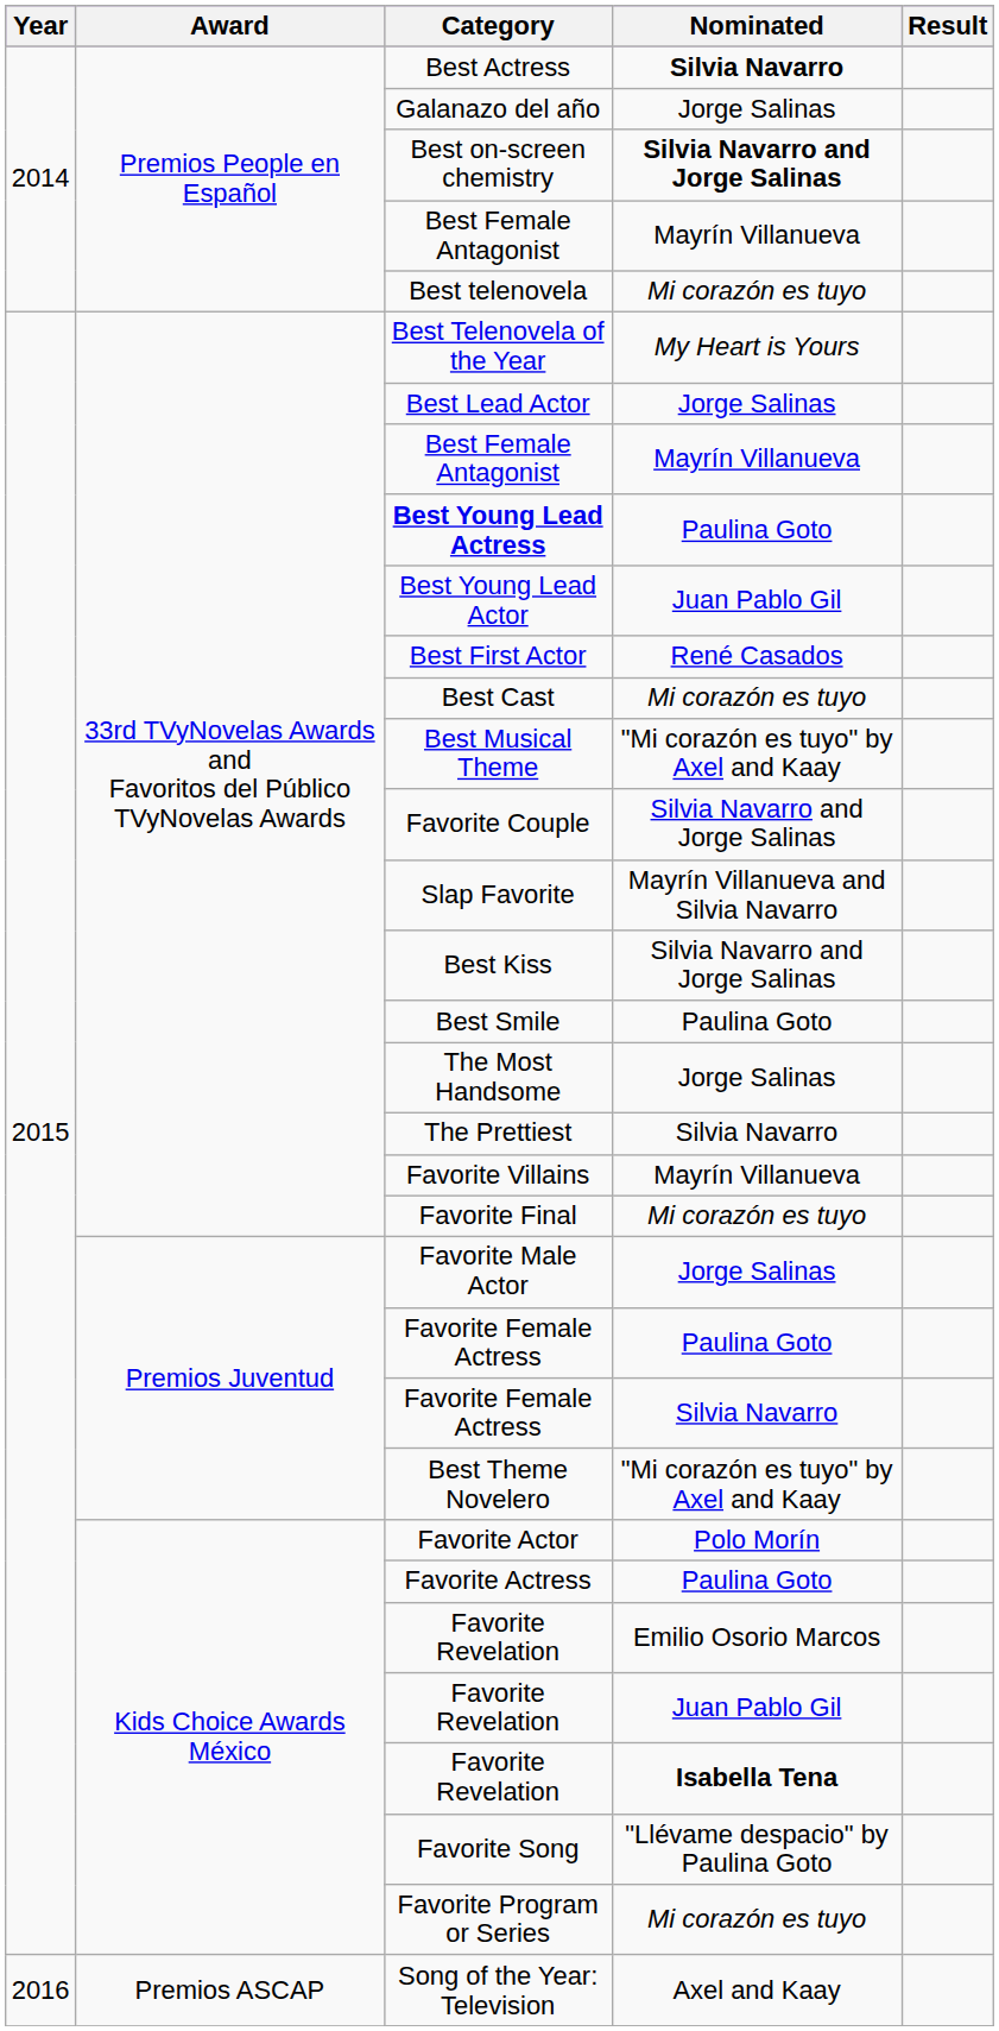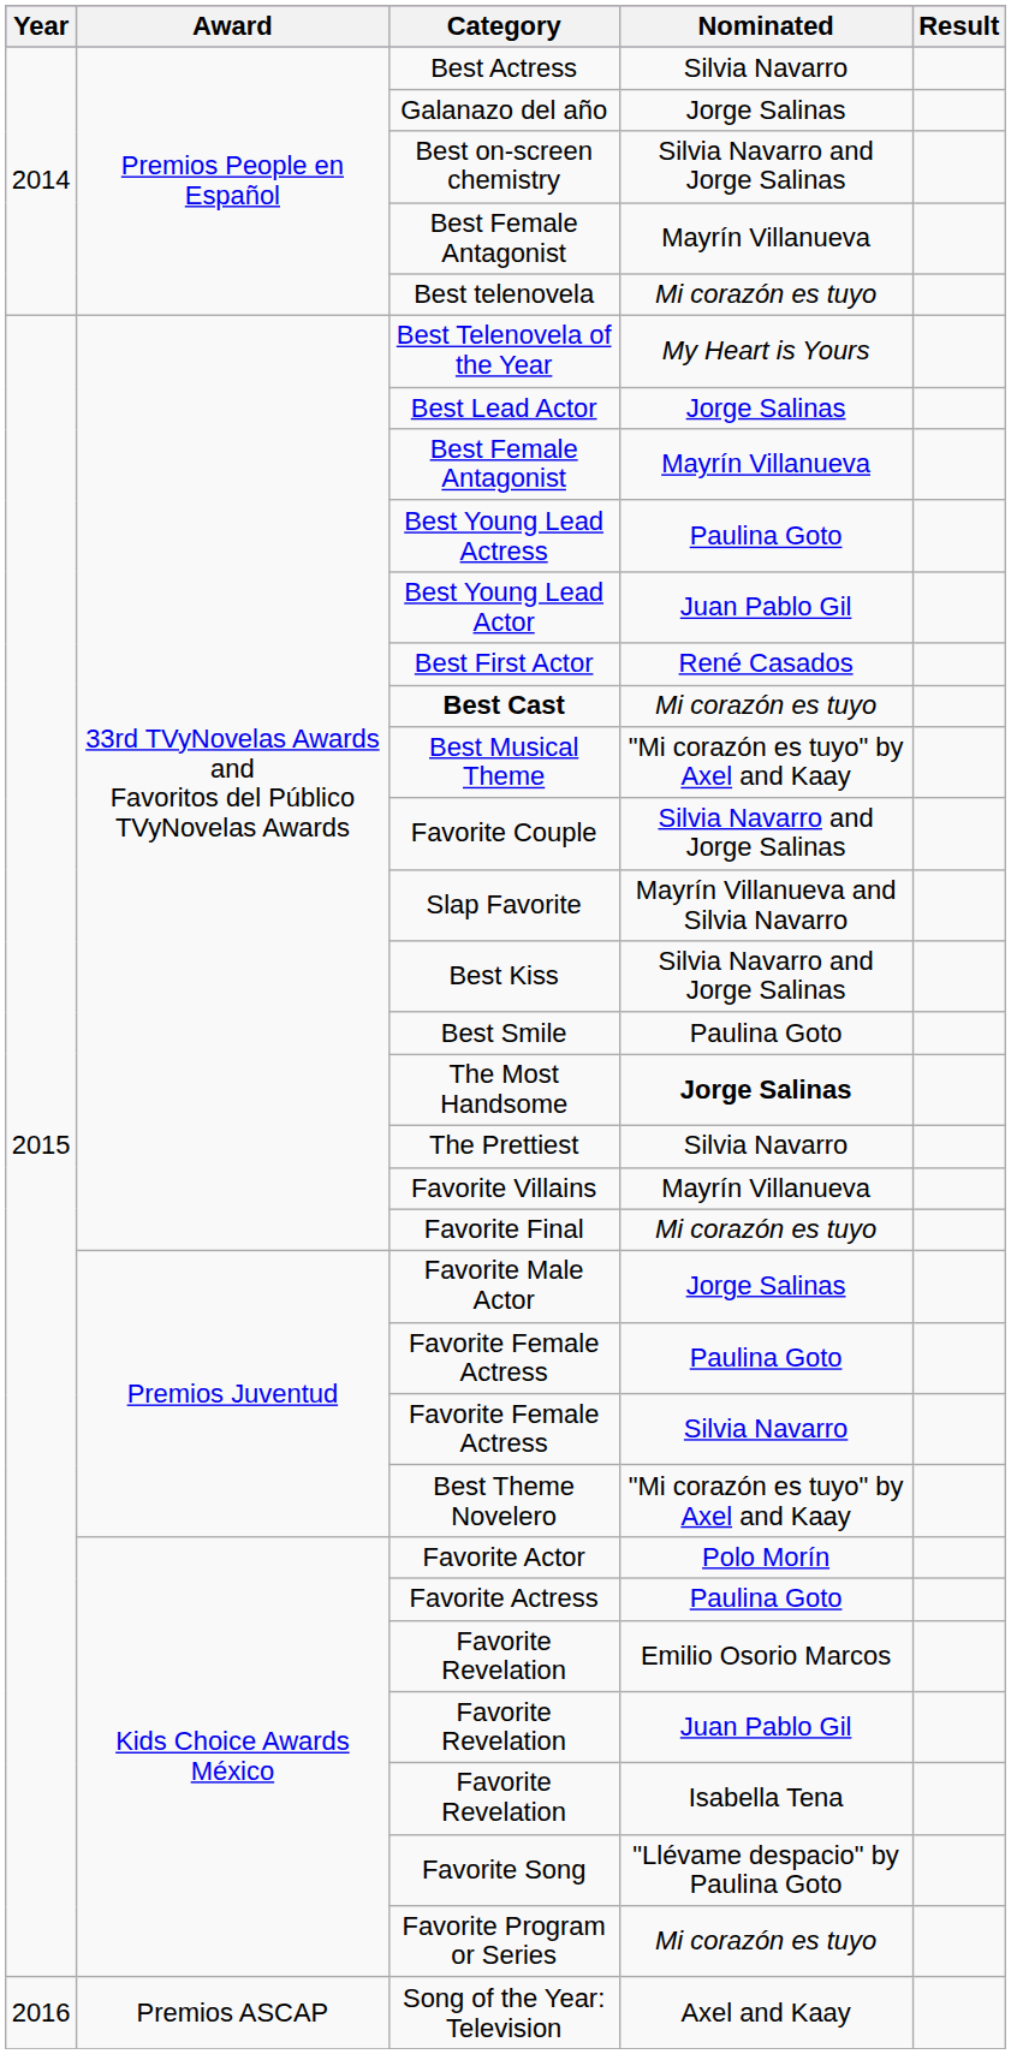Best Actress | Nominated: bold -> normal
Best on-screen chemistry | Nominated: bold -> normal
Best Young Lead Actress | Category: bold -> normal
Best Cast | Category: normal -> bold
The Most Handsome | Nominated: normal -> bold
Favorite Revelation / Isabella Tena | Nominated: bold -> normal
